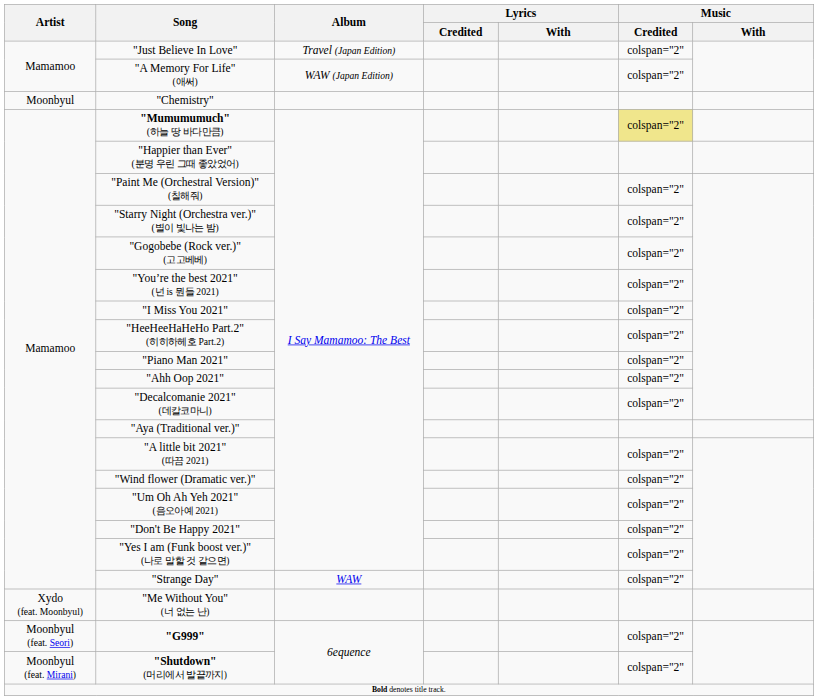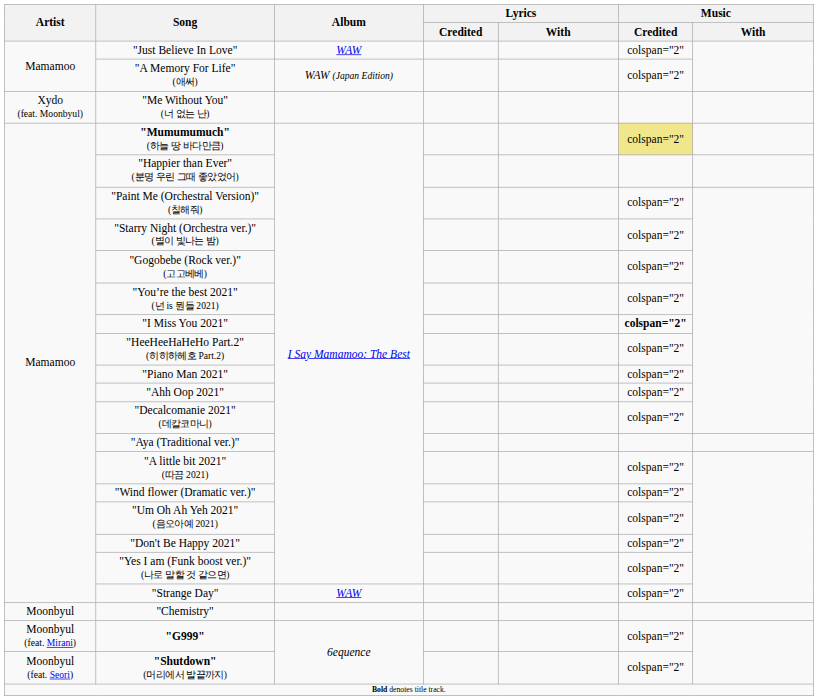"Just Believe In Love" | Album: Travel (Japan Edition) -> WAW
rows swapped: "Me Without You" (너 없는 난) <-> "Chemistry"
"I Miss You 2021" | Music / Credited: normal -> bold
"G999" | Artist: Moonbyul (feat. Seori) -> Moonbyul (feat. Mirani)
"Shutdown" (머리에서 발끝까지) | Artist: Moonbyul (feat. Mirani) -> Moonbyul (feat. Seori)
